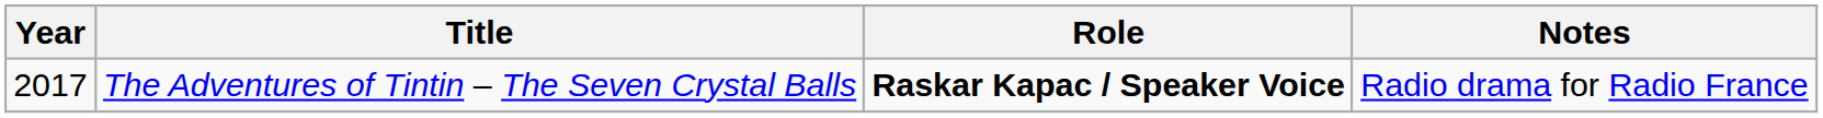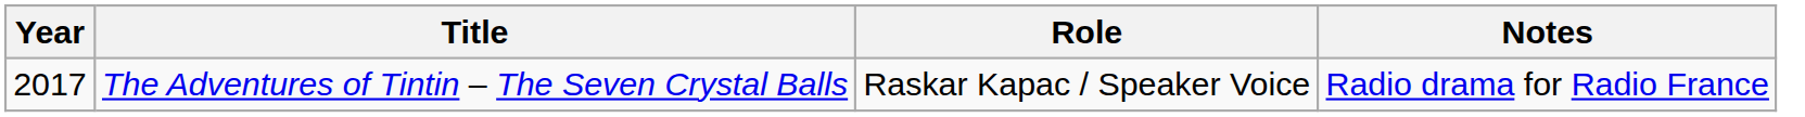The Adventures of Tintin – The Seven Crystal Balls | Role: bold -> normal
